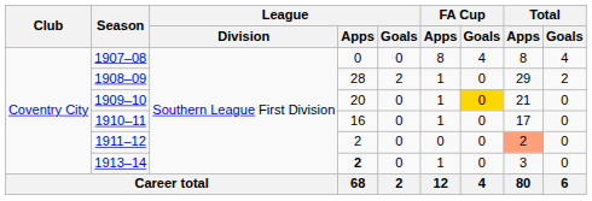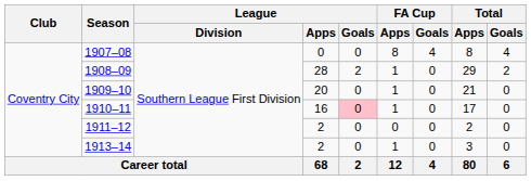1909–10 | FA Cup / Goals: gold background -> no background
1910–11 | League / Goals: no background -> pink background
1911–12 | Total / Apps: lightsalmon background -> no background
1913–14 | League / Apps: bold -> normal
